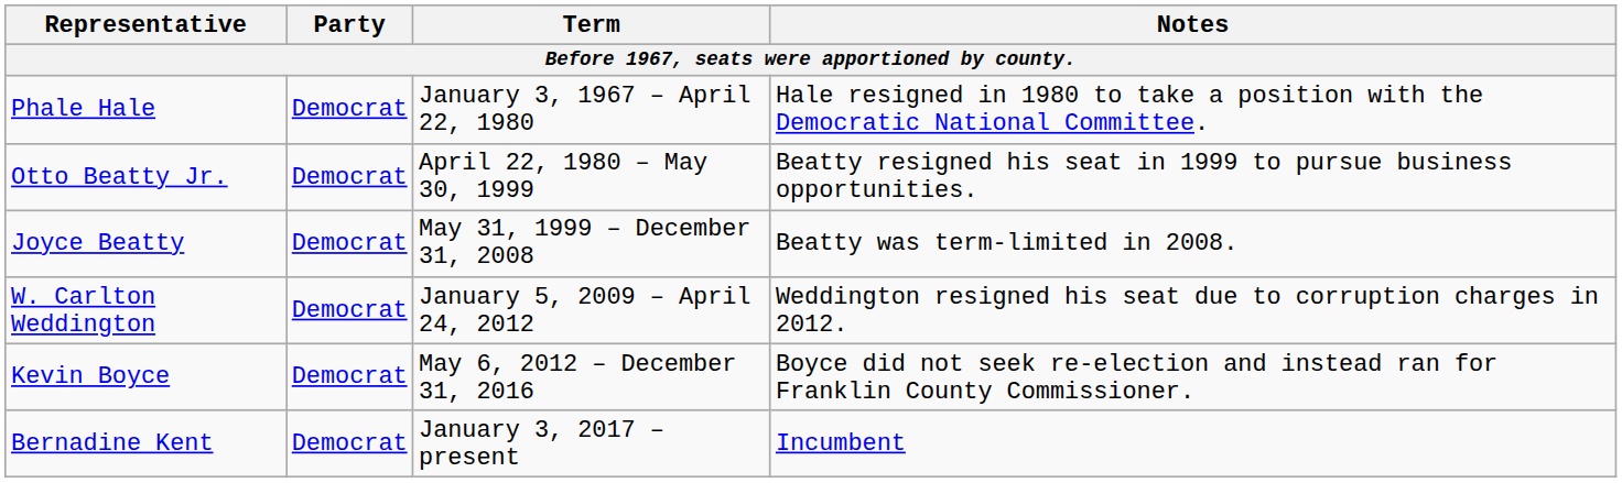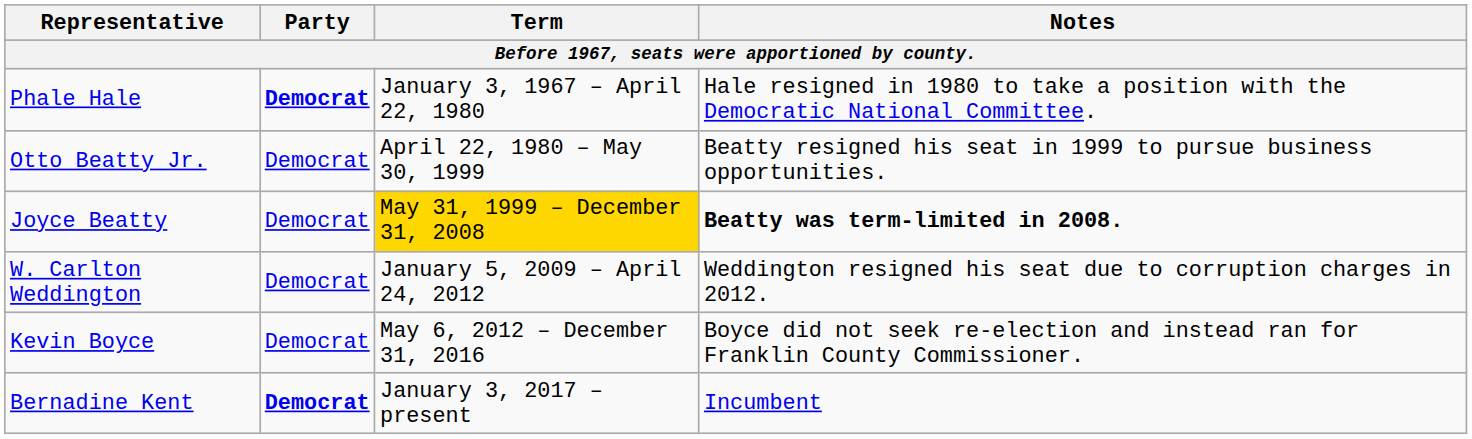Phale Hale | Party: normal -> bold
Joyce Beatty | Term: no background -> gold background
Joyce Beatty | Notes: normal -> bold
Bernadine Kent | Party: normal -> bold
